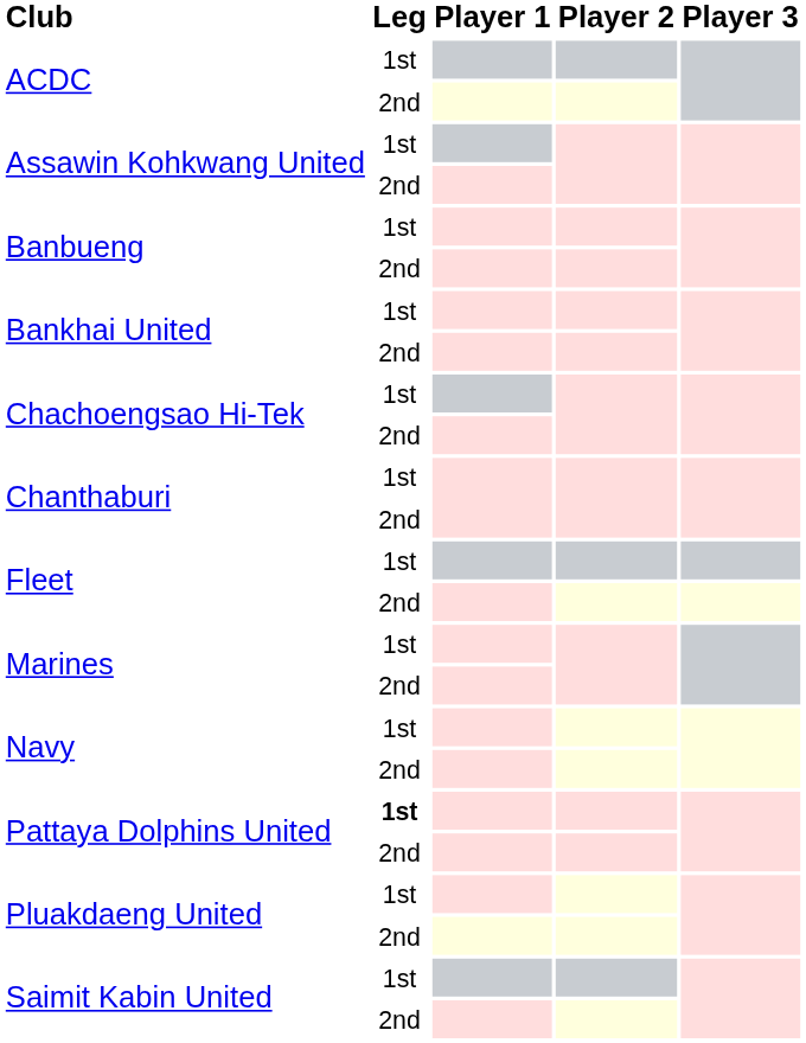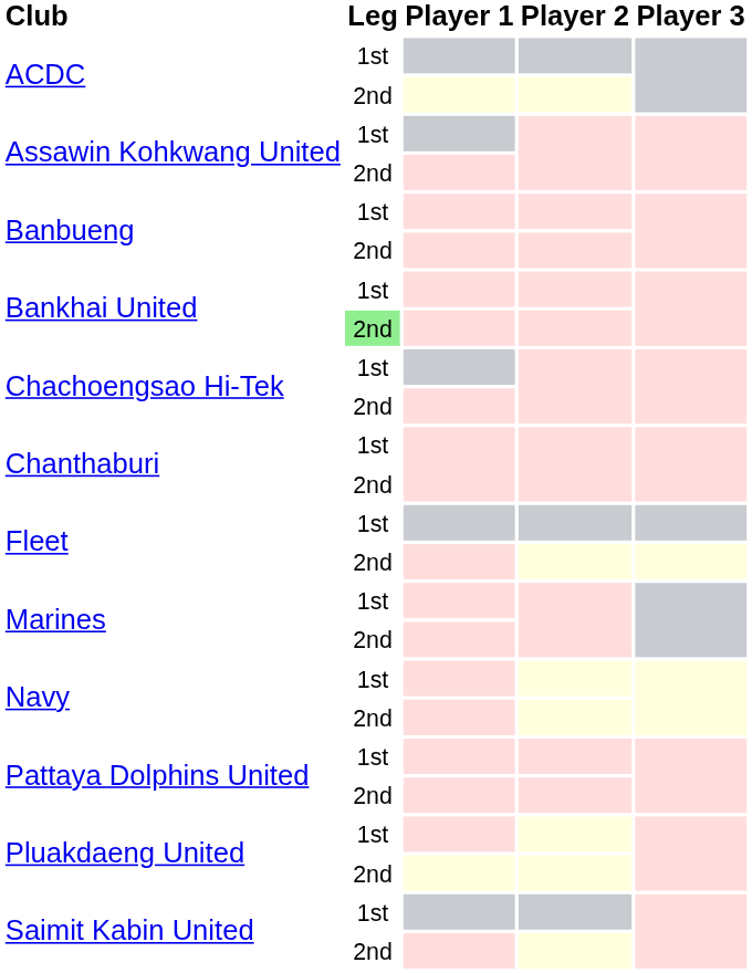Bankhai United / 2nd | Leg: no background -> lightgreen background
Pattaya Dolphins United / 1st | Leg: bold -> normal
